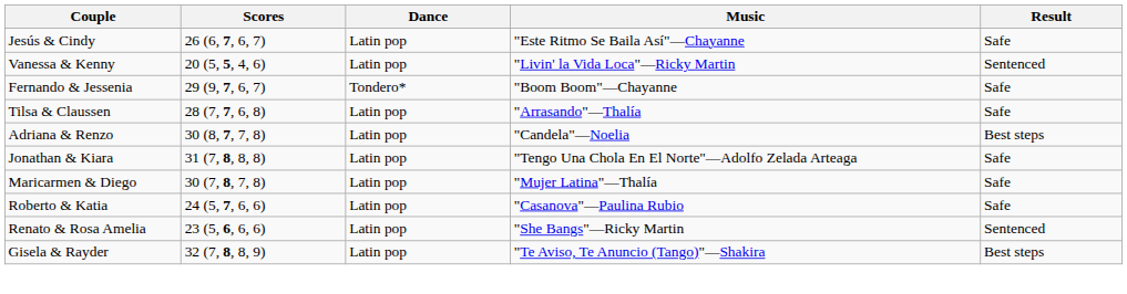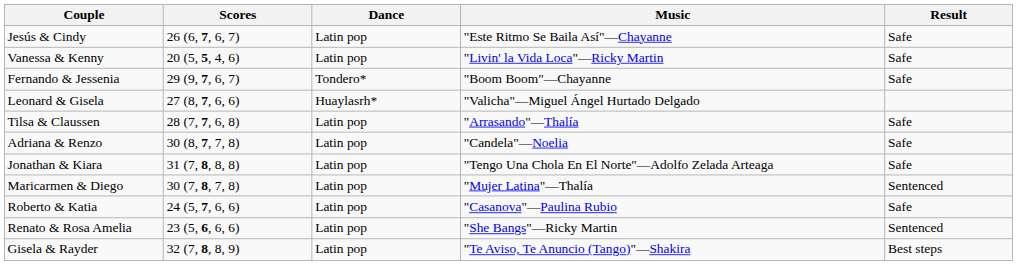Vanessa & Kenny | Result: Sentenced -> Safe
+ row: Leonard & Gisela | 27 (8, 7, 6, 6) | Huaylasrh* | "Valicha"—Miguel Ángel Hurtado Delgado
Adriana & Renzo | Result: Best steps -> Safe
Maricarmen & Diego | Result: Safe -> Sentenced
